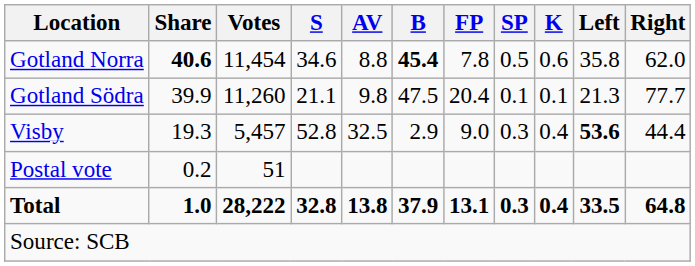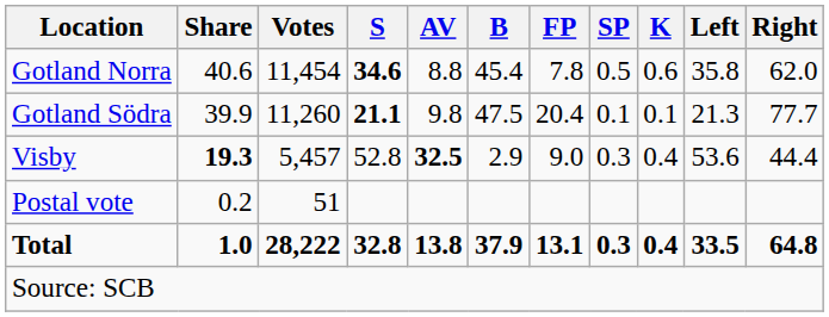Gotland Norra | Share: bold -> normal
Gotland Norra | S: normal -> bold
Gotland Norra | B: bold -> normal
Gotland Södra | S: normal -> bold
Visby | Share: normal -> bold
Visby | AV: normal -> bold
Visby | Left: bold -> normal
